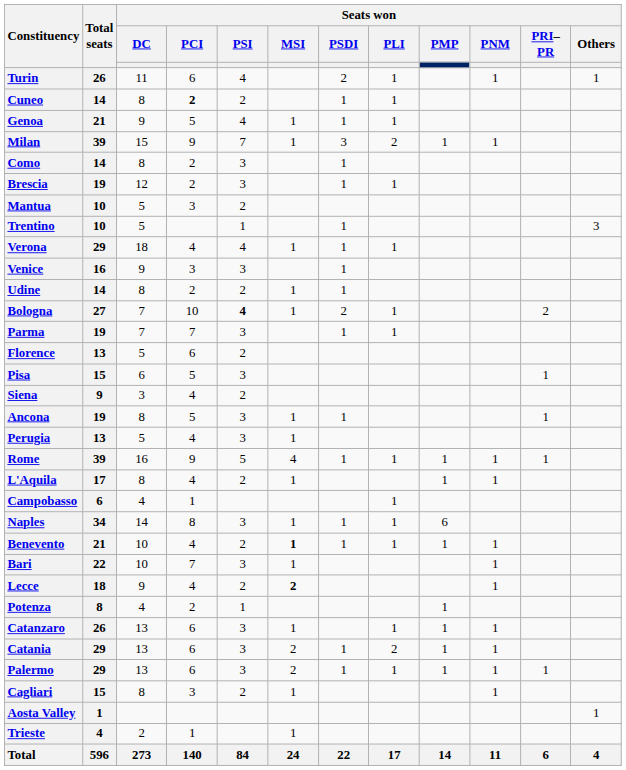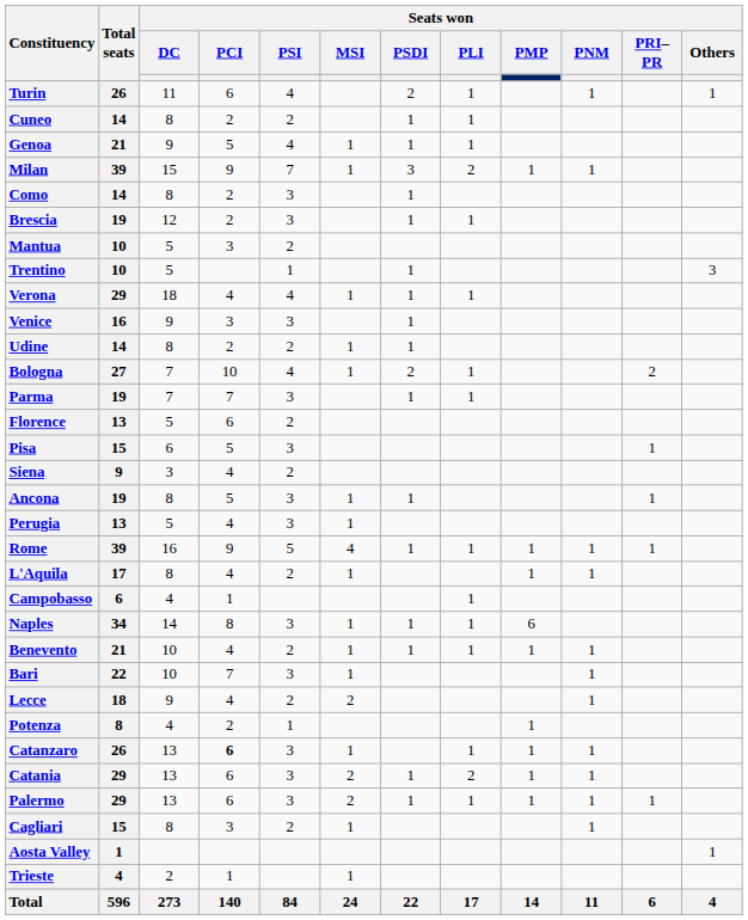Cuneo | Seats won / PCI: bold -> normal
Bologna | Seats won / PSI: bold -> normal
Benevento | Seats won / MSI: bold -> normal
Lecce | Seats won / MSI: bold -> normal
Catanzaro | Seats won / PCI: normal -> bold
